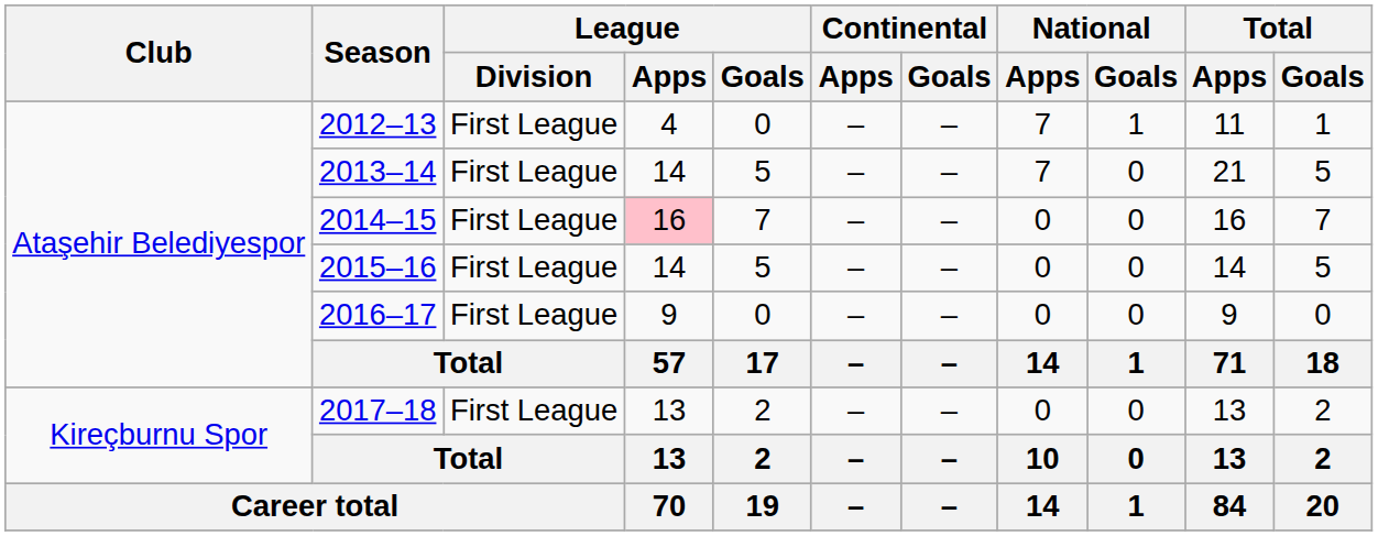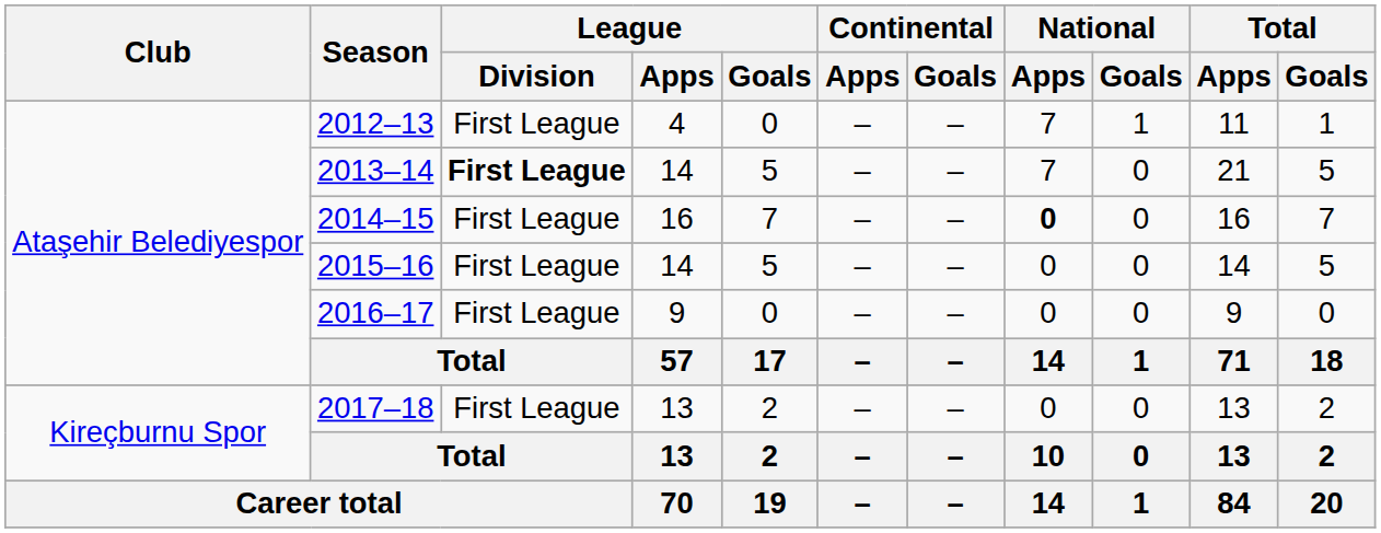2013–14 | League / Division: normal -> bold
2014–15 | League / Apps: pink background -> no background
2014–15 | National / Apps: normal -> bold
